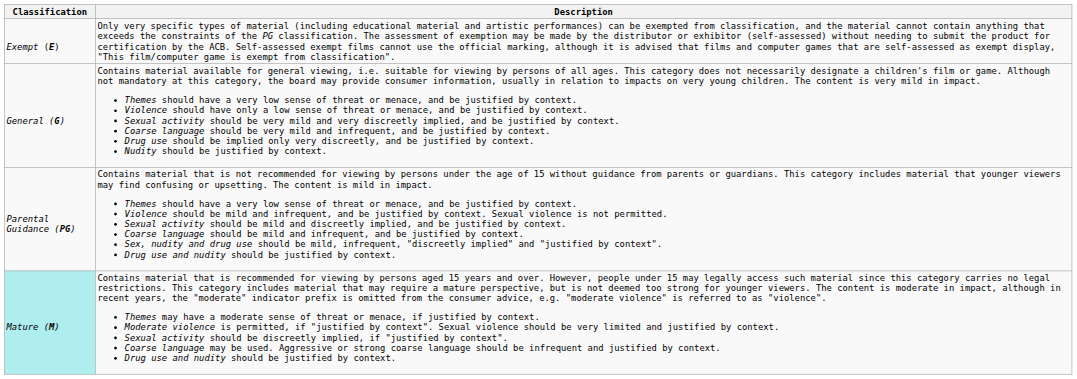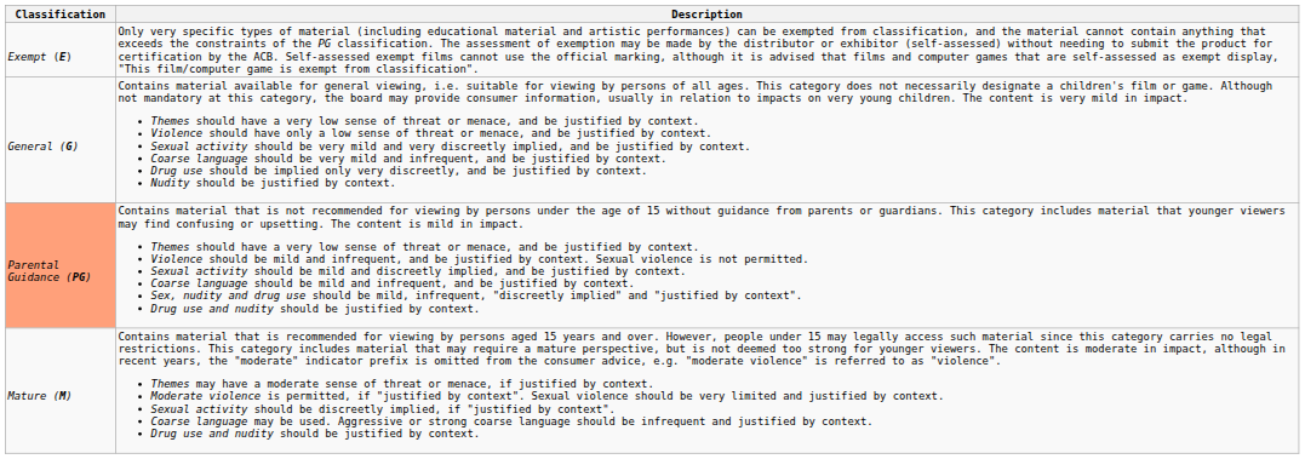Parental Guidance (PG) | Classification: no background -> lightsalmon background
Mature (M) | Classification: paleturquoise background -> no background
